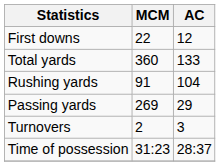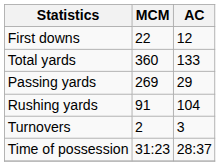rows swapped: Rushing yards <-> Passing yards
